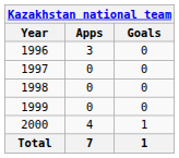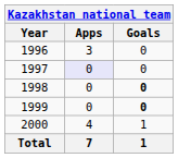1997 | Apps: no background -> lavender background
1998 | Goals: normal -> bold
1999 | Goals: normal -> bold
